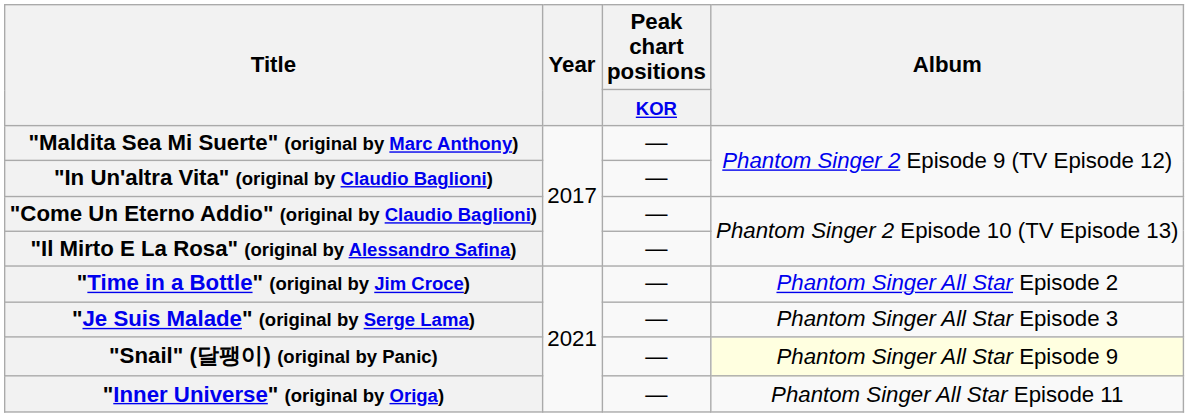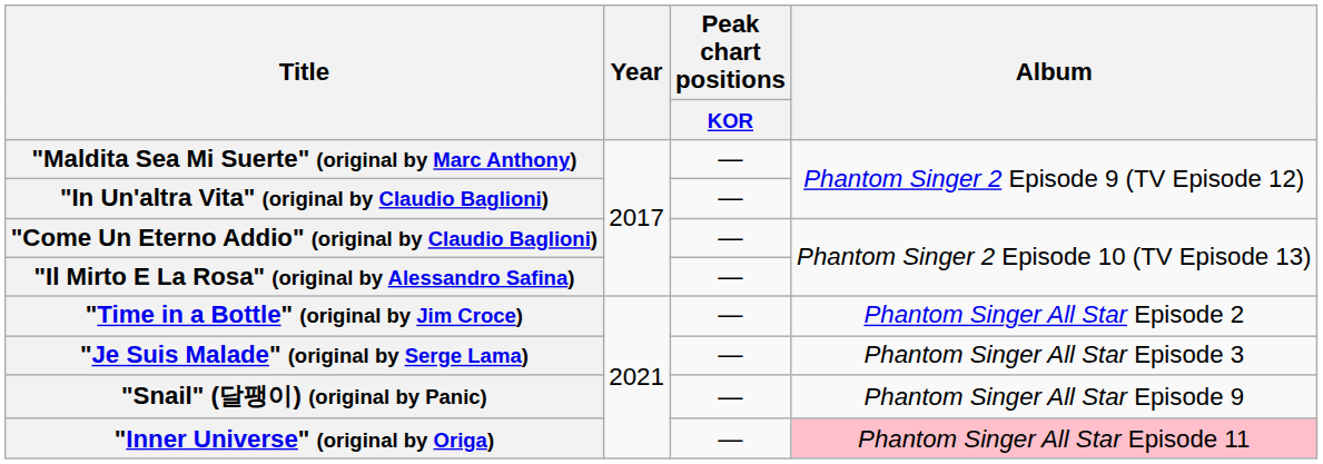"Snail" (달팽이) (original by Panic) | Album: lightyellow background -> no background
"Inner Universe" (original by Origa) | Album: no background -> pink background
